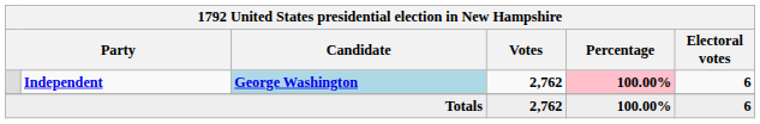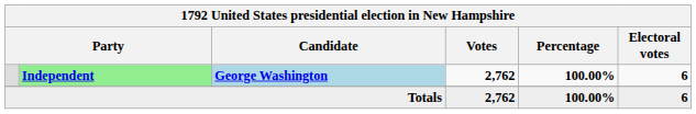row 3 | column 2: no background -> lightgreen background
row 3 | Percentage: pink background -> no background
